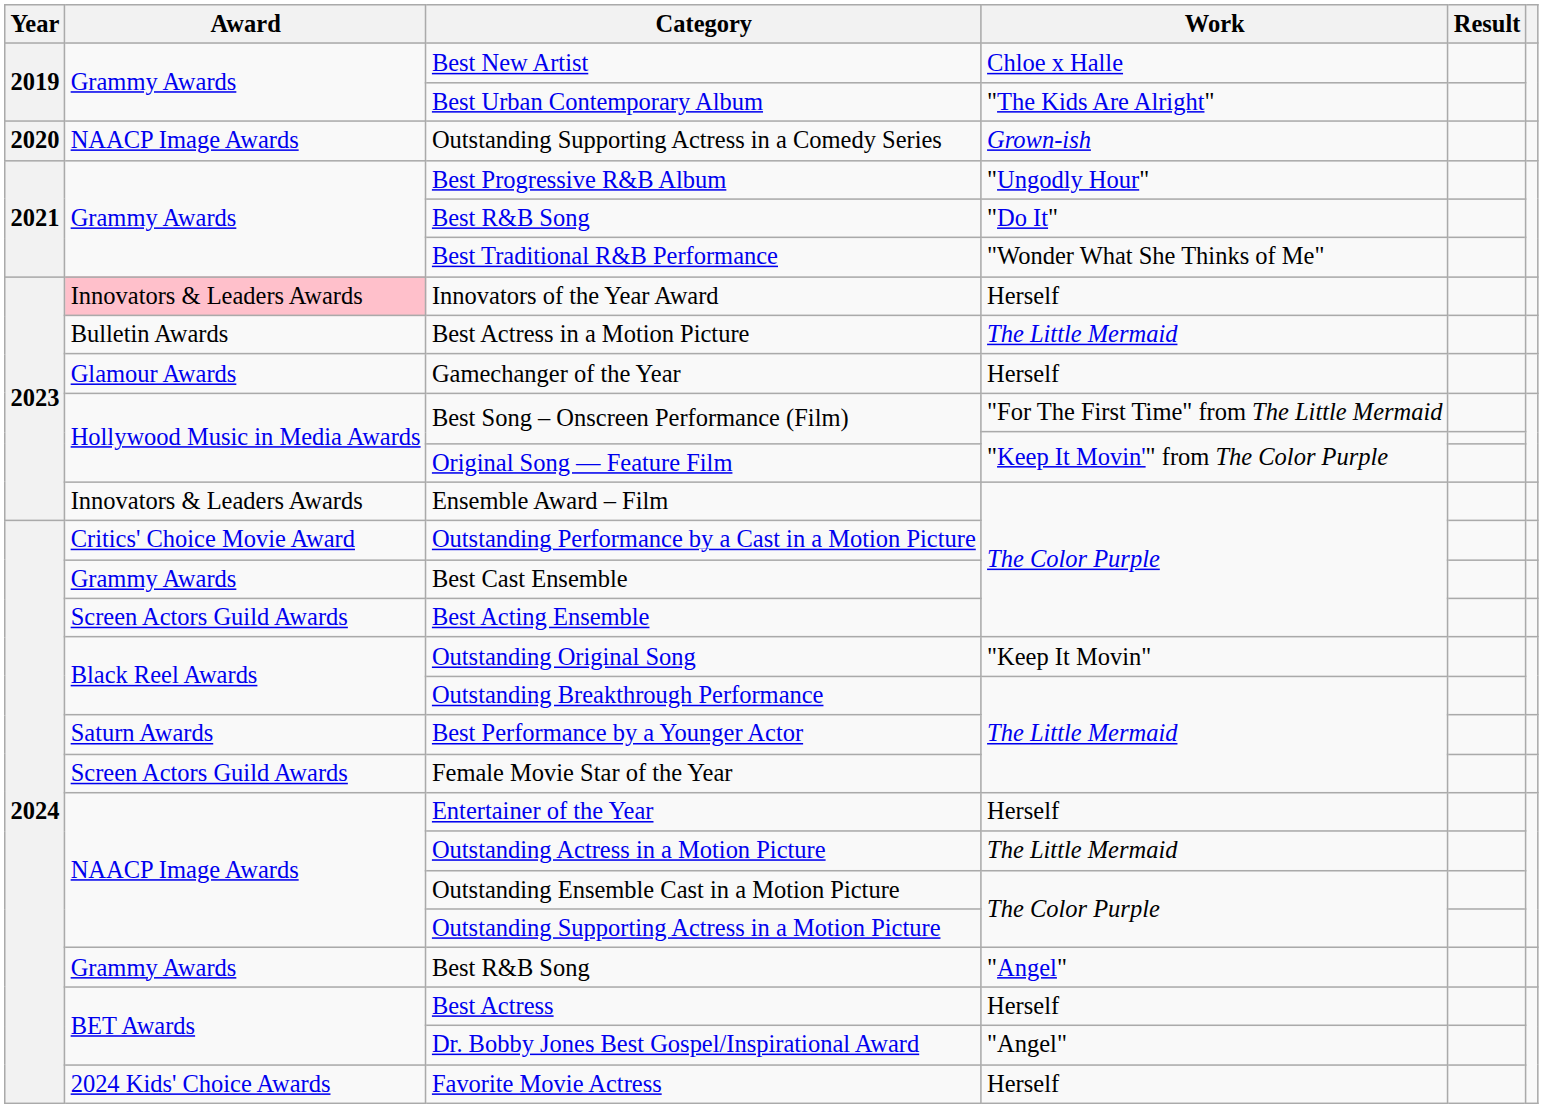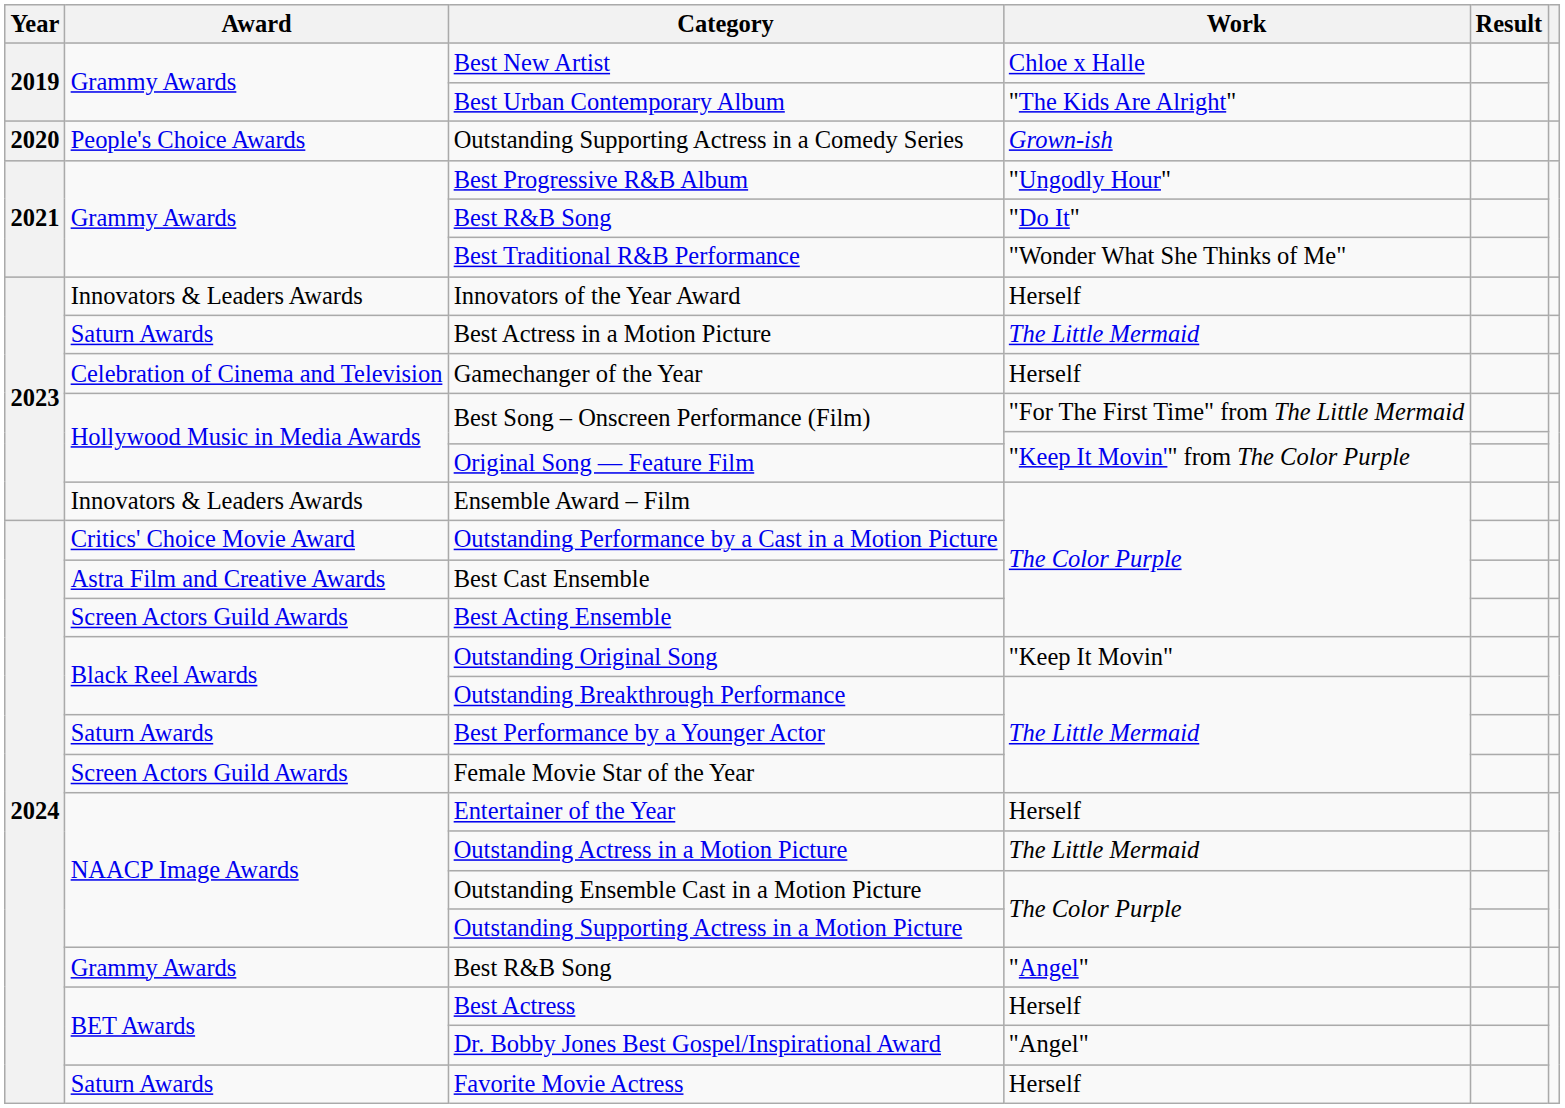Outstanding Supporting Actress in a Comedy Series | Award: NAACP Image Awards -> People's Choice Awards
Innovators of the Year Award | Award: pink background -> no background
Best Actress in a Motion Picture | Award: Bulletin Awards -> Saturn Awards
Gamechanger of the Year | Award: Glamour Awards -> Celebration of Cinema and Television
Best Cast Ensemble | Award: Grammy Awards -> Astra Film and Creative Awards
Favorite Movie Actress | Award: 2024 Kids' Choice Awards -> Saturn Awards
